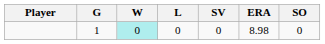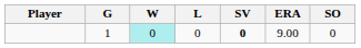row 2 | SV: normal -> bold
row 2 | ERA: 8.98 -> 9.00
